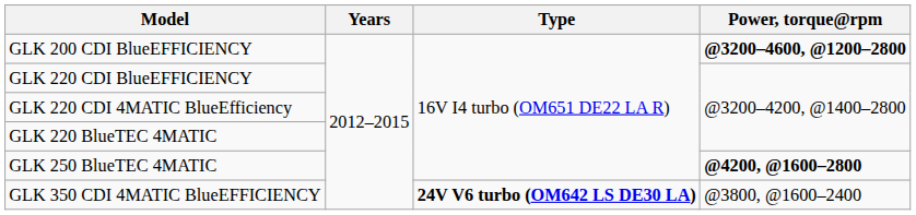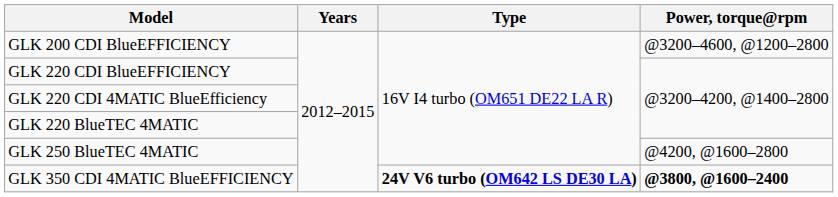GLK 200 CDI BlueEFFICIENCY | Power, torque@rpm: bold -> normal
GLK 250 BlueTEC 4MATIC | Power, torque@rpm: bold -> normal
GLK 350 CDI 4MATIC BlueEFFICIENCY | Power, torque@rpm: normal -> bold
